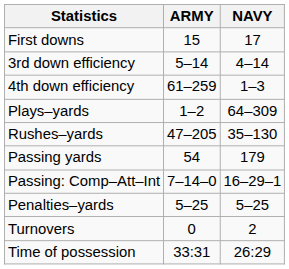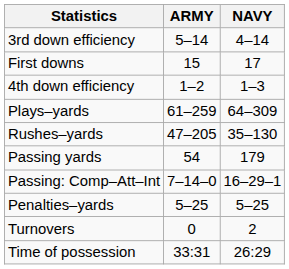rows swapped: First downs <-> 3rd down efficiency
4th down efficiency | ARMY: 61–259 -> 1–2
Plays–yards | ARMY: 1–2 -> 61–259
